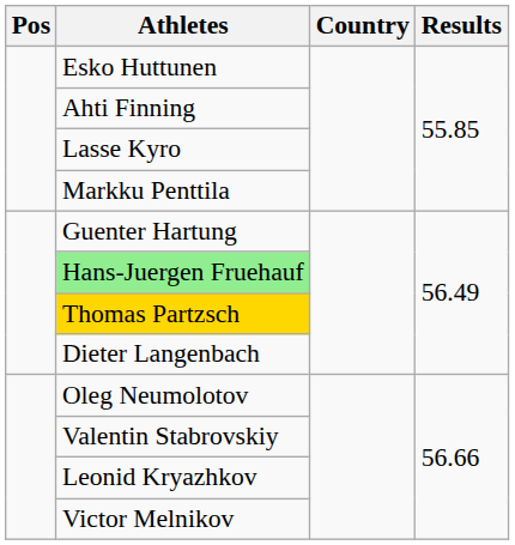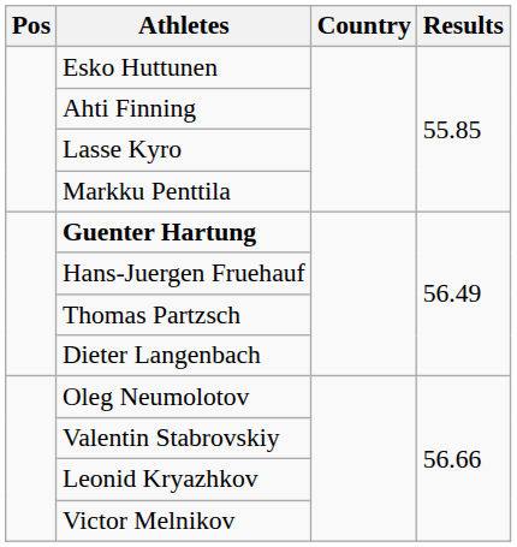Guenter Hartung | Athletes: normal -> bold
Hans-Juergen Fruehauf | Athletes: lightgreen background -> no background
Thomas Partzsch | Athletes: gold background -> no background
